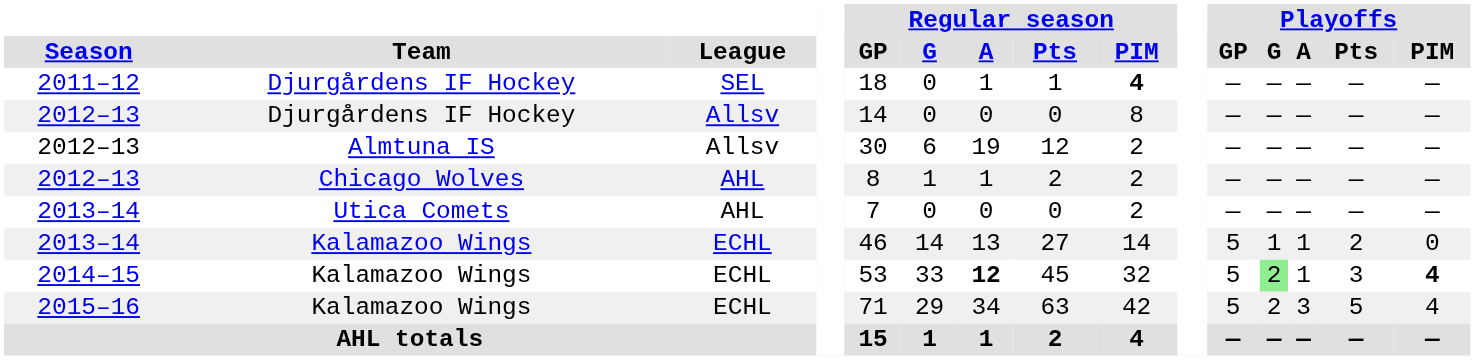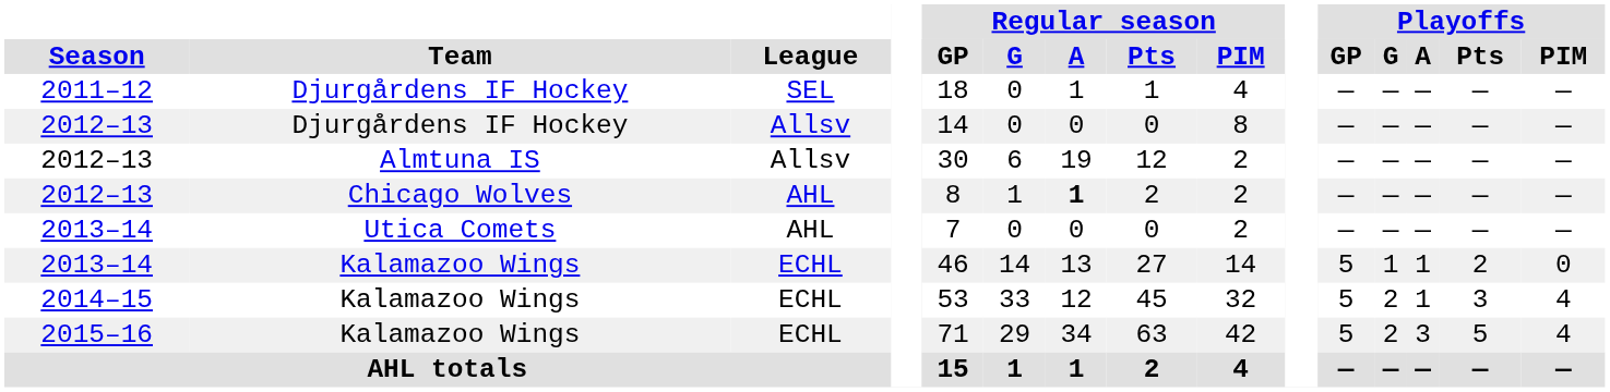2011–12 | Regular season / PIM: bold -> normal
2012–13 / Chicago Wolves | Regular season / A: normal -> bold
2014–15 | Regular season / A: bold -> normal
2014–15 | Playoffs / G: lightgreen background -> no background
2014–15 | Playoffs / PIM: bold -> normal
